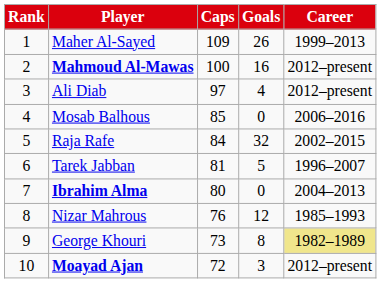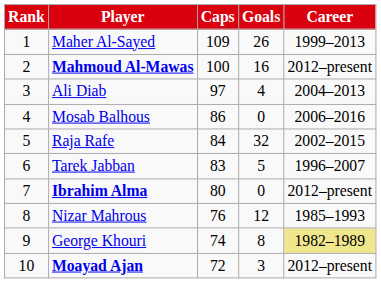Ali Diab | Career: 2012–present -> 2004–2013
Mosab Balhous | Caps: 85 -> 86
Tarek Jabban | Caps: 81 -> 83
Ibrahim Alma | Career: 2004–2013 -> 2012–present
George Khouri | Caps: 73 -> 74
